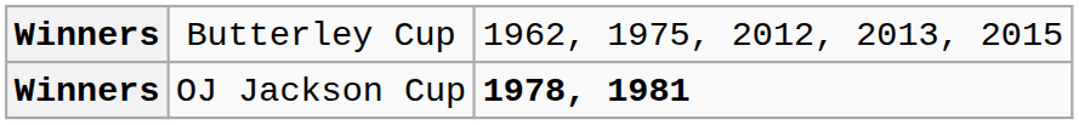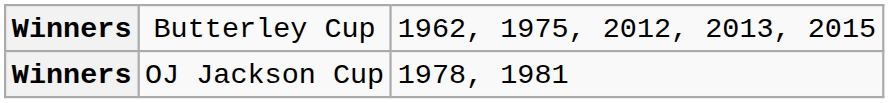Winners / OJ Jackson Cup | column 3: bold -> normal
